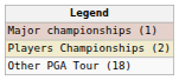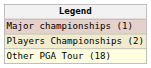row 4 | column 1: no background -> lightyellow background
